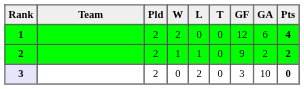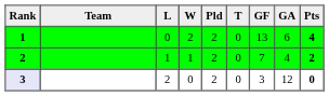columns swapped: Pld <-> L
row 2 | GF: 12 -> 13
row 3 | GF: 9 -> 7
row 3 | GA: 2 -> 4
row 4 | GA: 10 -> 12
